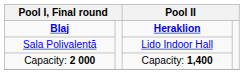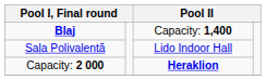Blaj | column 3: Heraklion -> Capacity: 1,400
Capacity: 2 000 | column 3: Capacity: 1,400 -> Heraklion
